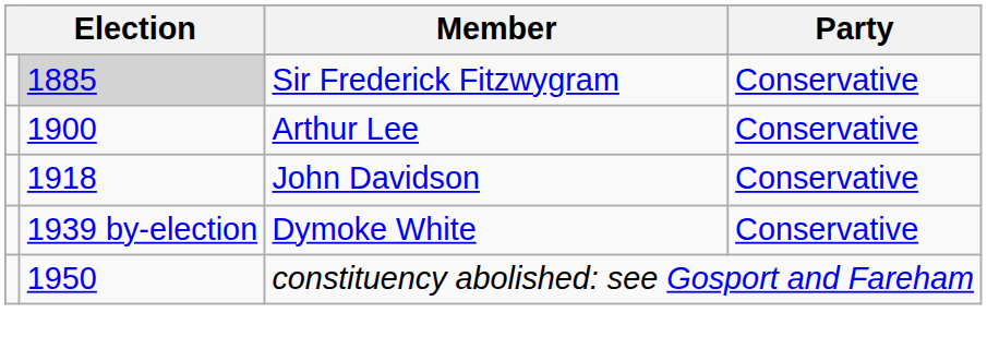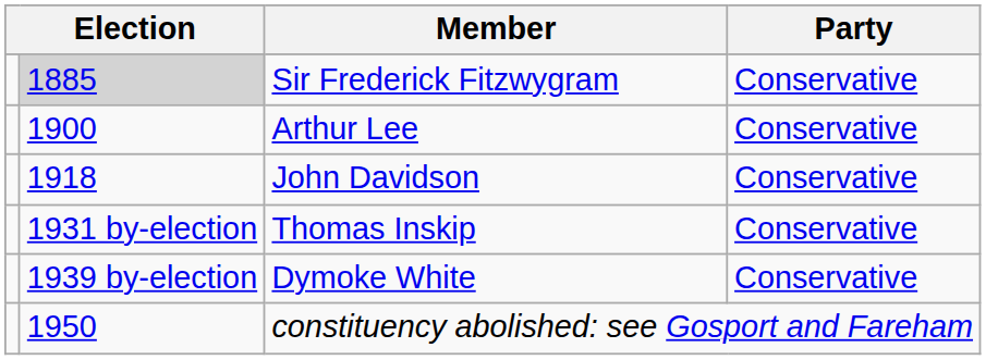+ row: 1931 by-election | Thomas Inskip | Conservative
